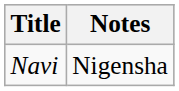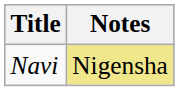Navi | Notes: no background -> khaki background
